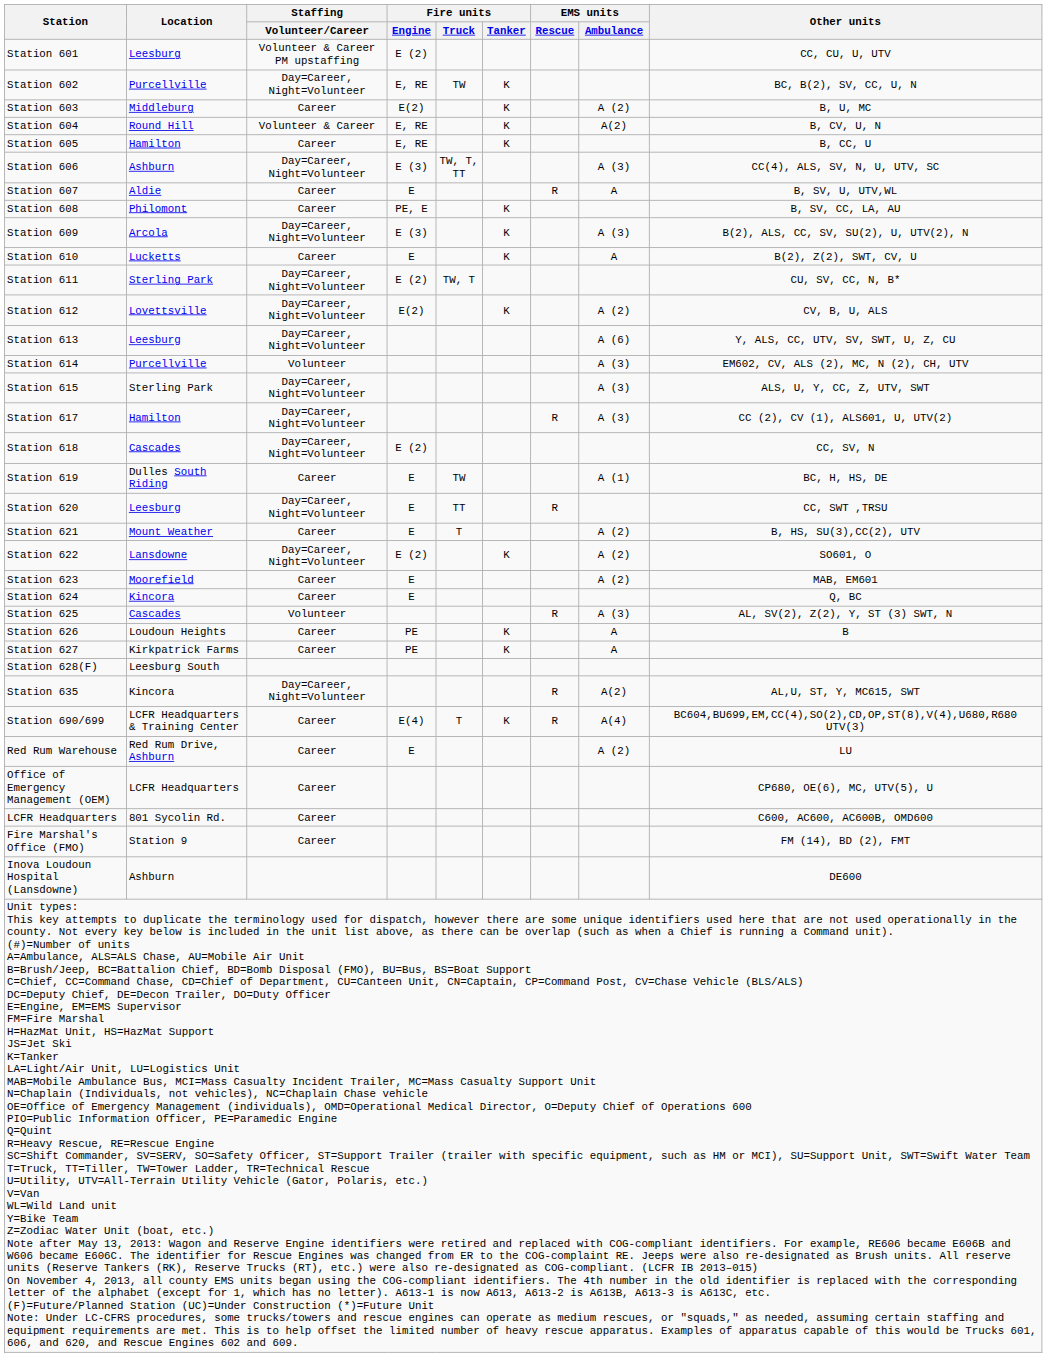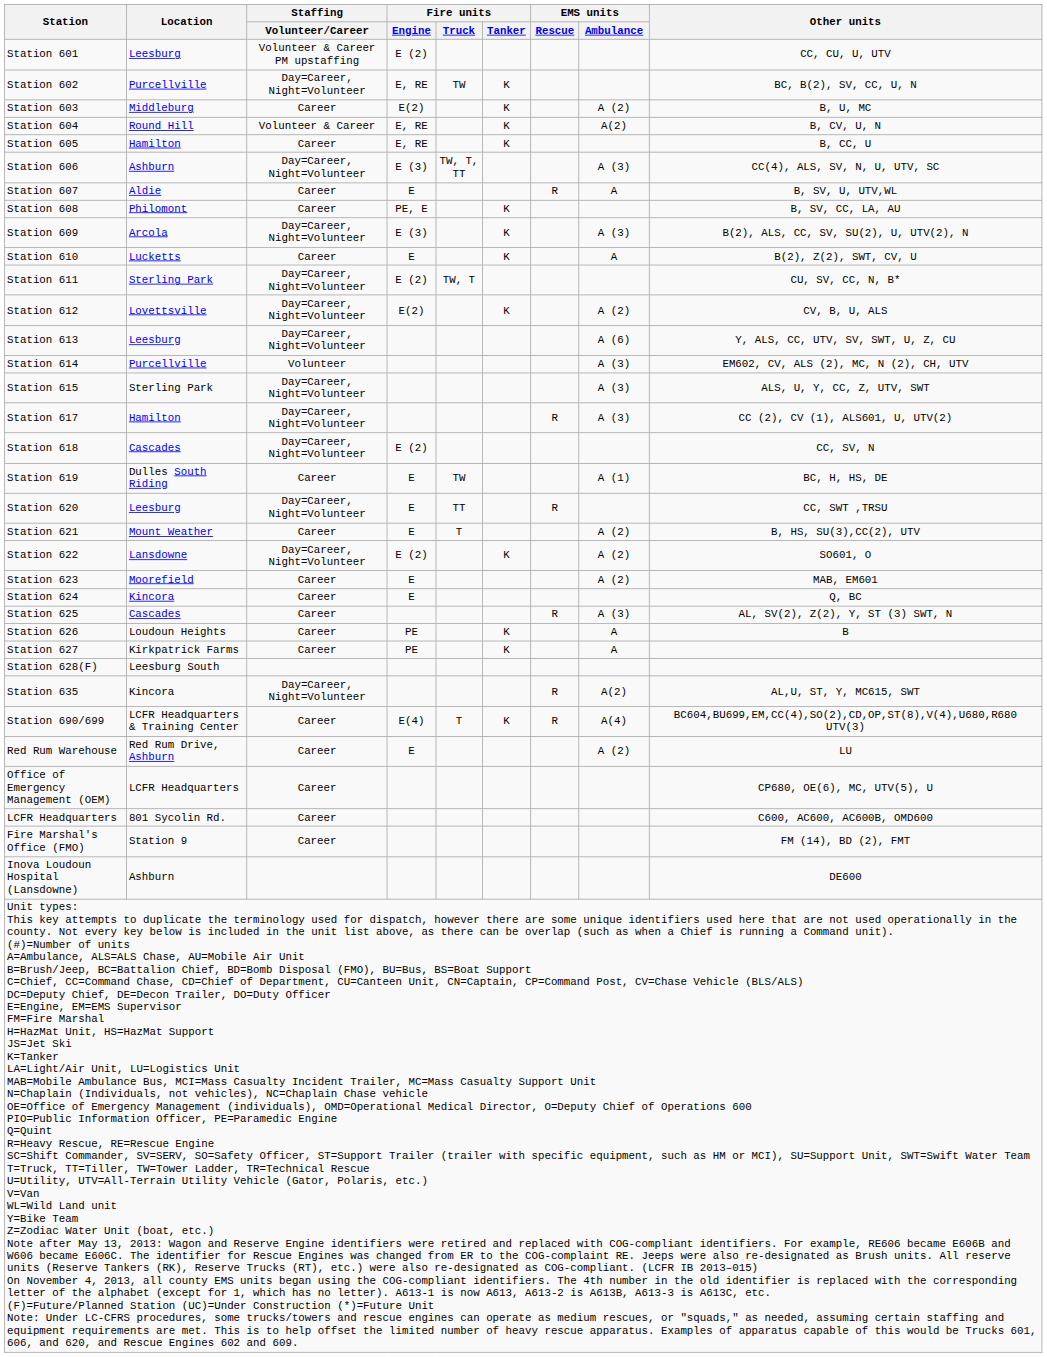Station 625 | Staffing / Volunteer/Career: Volunteer -> Career
